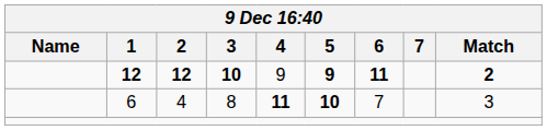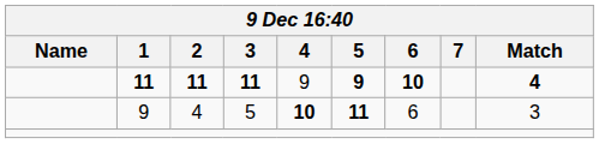row 3 | 1: 12 -> 11
row 3 | 2: 12 -> 11
row 3 | 3: 10 -> 11
row 3 | 6: 11 -> 10
row 3 | Match: 2 -> 4
row 4 | 1: 6 -> 9
row 4 | 3: 8 -> 5
row 4 | 4: 11 -> 10
row 4 | 5: 10 -> 11
row 4 | 6: 7 -> 6
